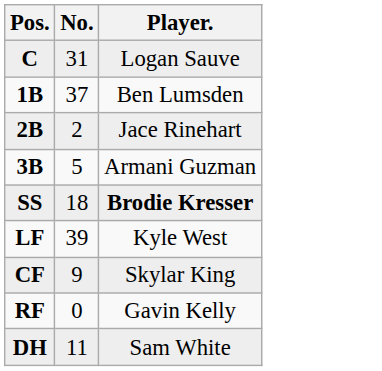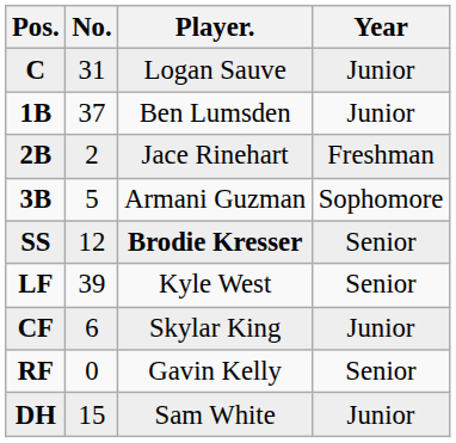+ column: Year | Junior | Junior | Freshman | Sophomore | Senior | Senior | Junior | Senior | Junior
SS | No.: 18 -> 12
CF | No.: 9 -> 6
DH | No.: 11 -> 15
